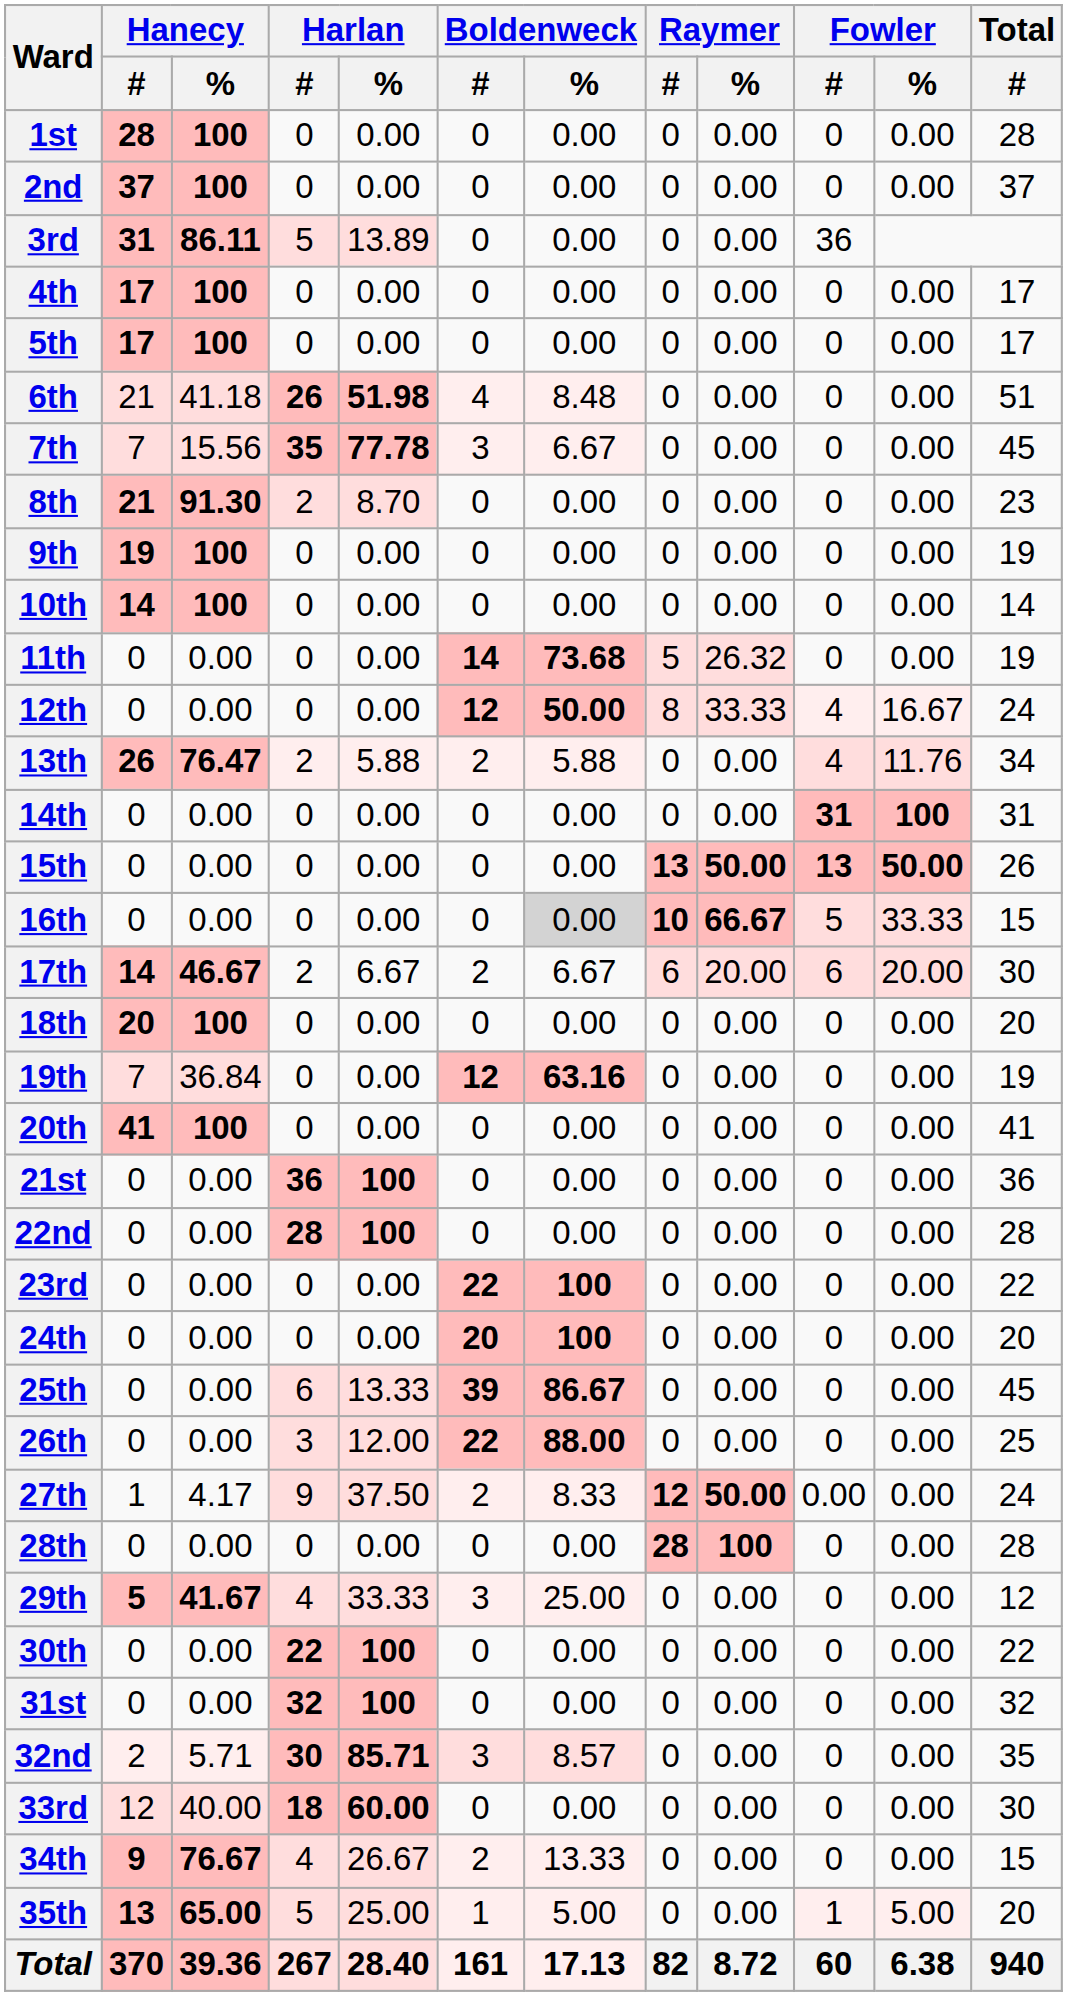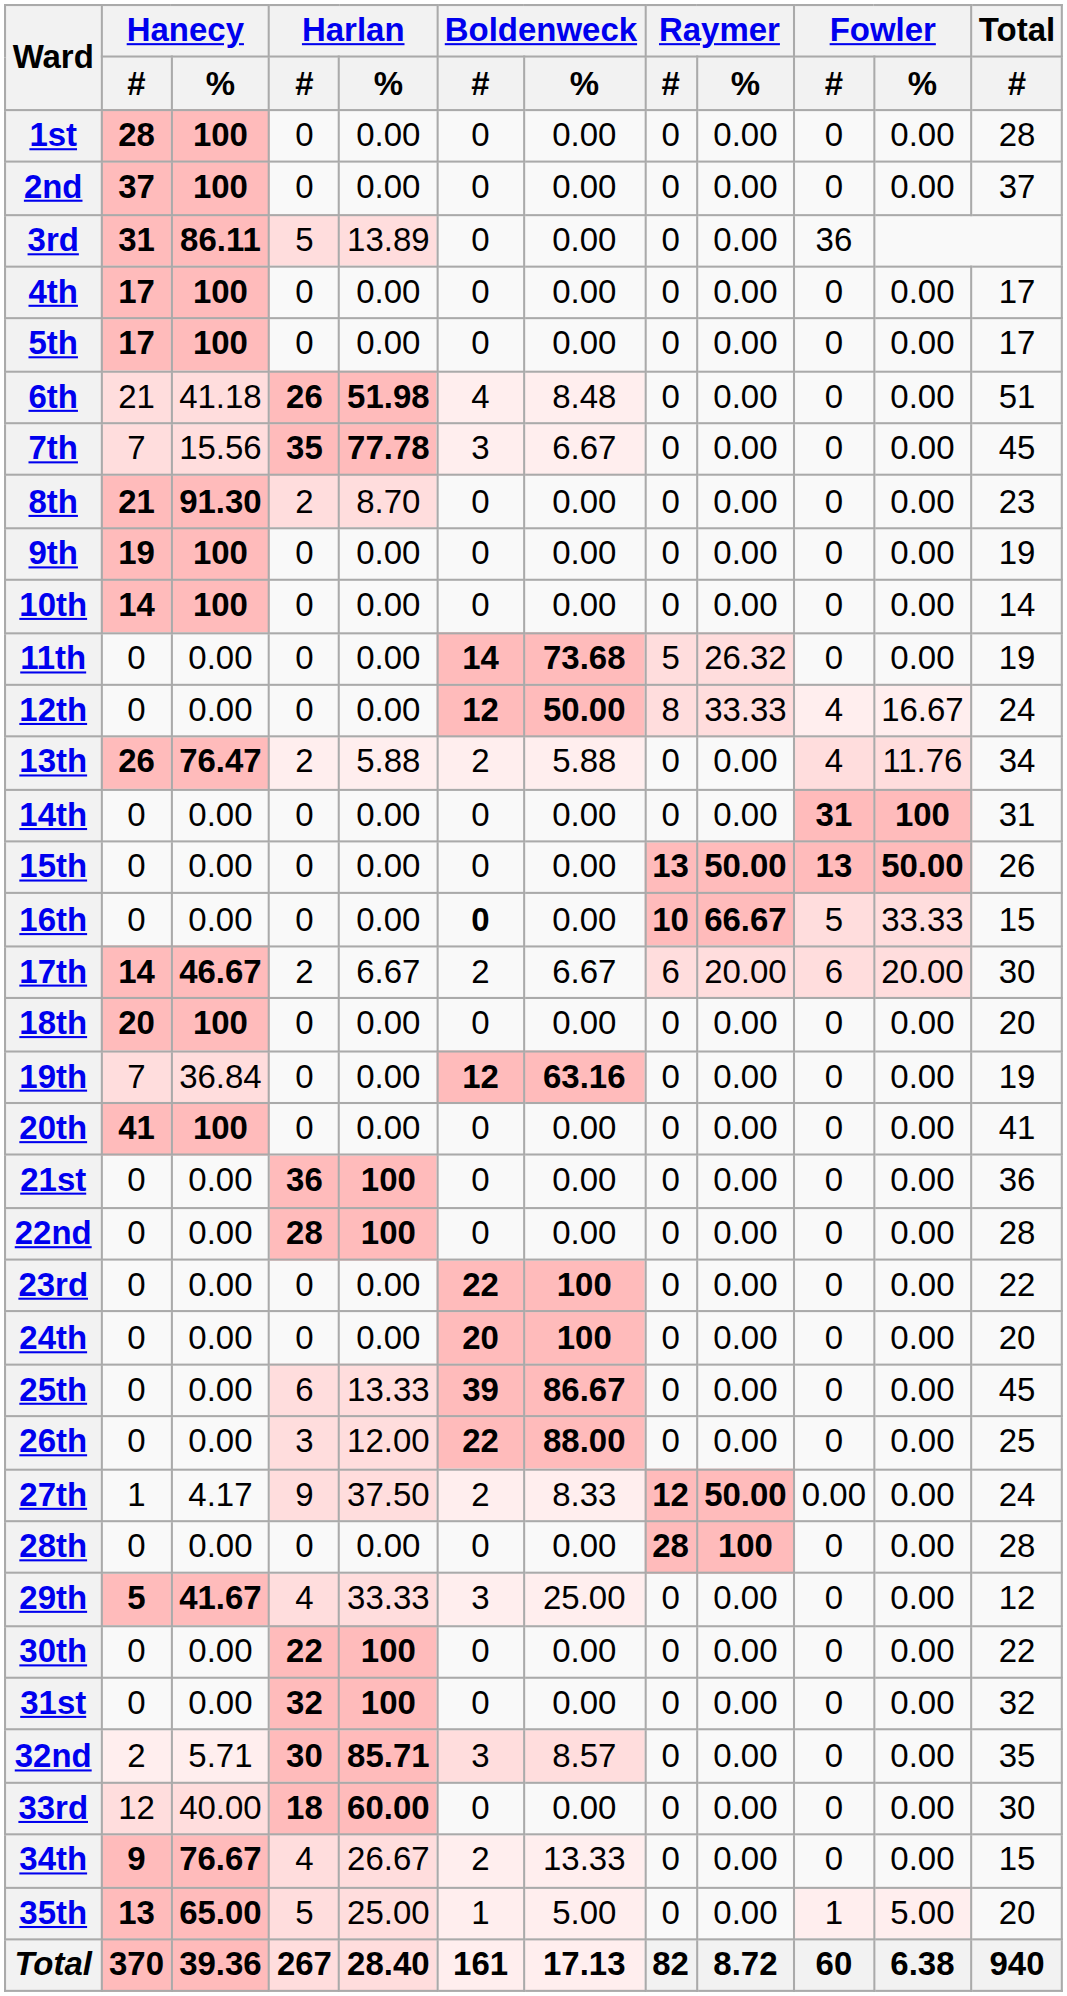16th | Boldenweck / #: normal -> bold
16th | Boldenweck / %: lightgrey background -> no background
